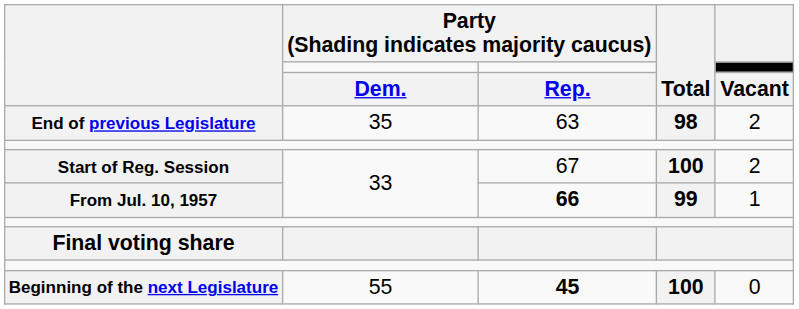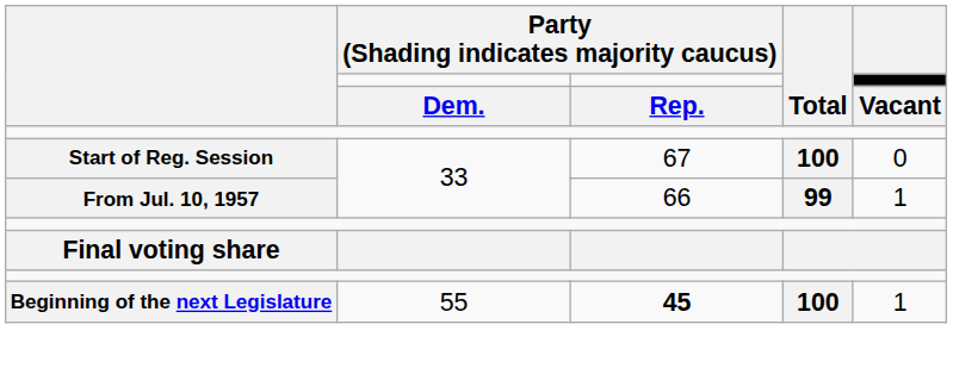- row: End of previous Legislature | 35 | 63 | 98 | 2
Start of Reg. Session | column 5: 2 -> 0
From Jul. 10, 1957 | column 3: bold -> normal
Beginning of the next Legislature | column 5: 0 -> 1
